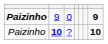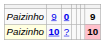row 2 | column 1: bold -> normal
row 2 | column 3: normal -> bold
row 3 | column 1: no background -> lightyellow background
row 3 | column 7: no background -> pink background
